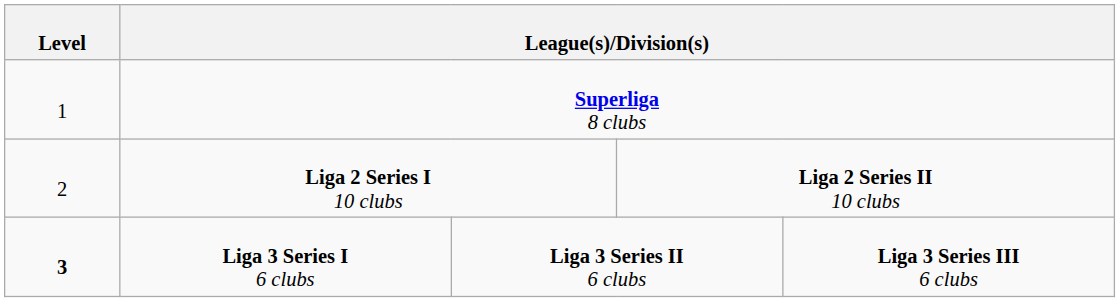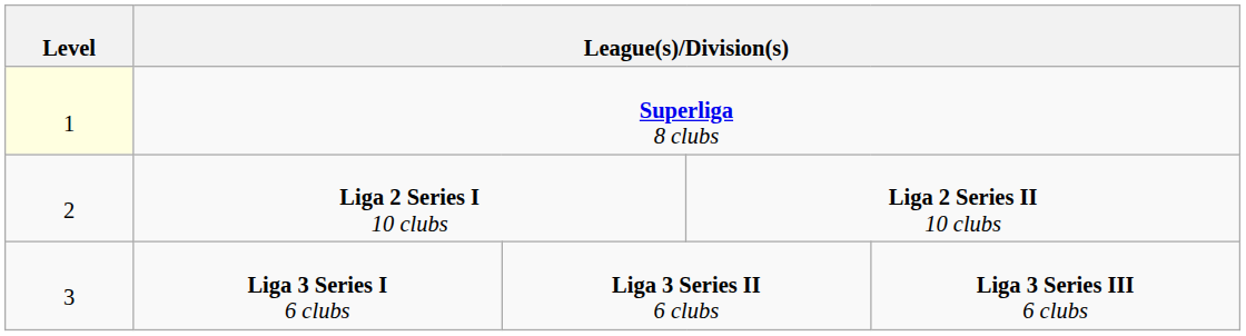Superliga 8 clubs | Level: no background -> lightyellow background
Liga 3 Series I 6 clubs | Level: bold -> normal
